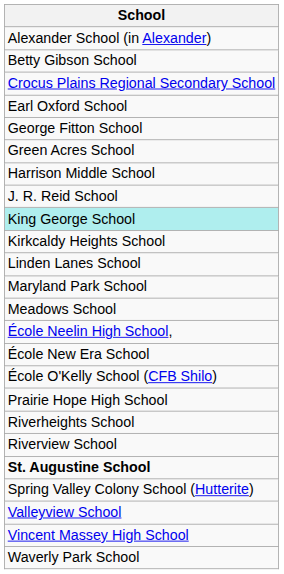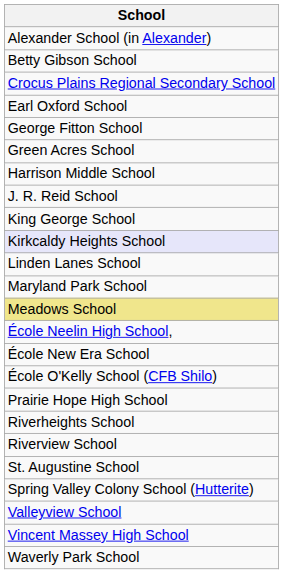row 10 | column 1: paleturquoise background -> no background
row 11 | column 1: no background -> lavender background
row 14 | column 1: no background -> khaki background
row 21 | column 1: bold -> normal
